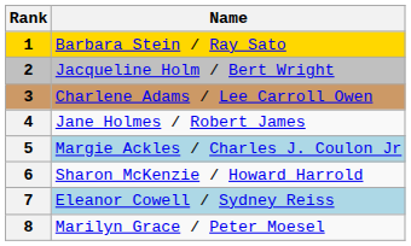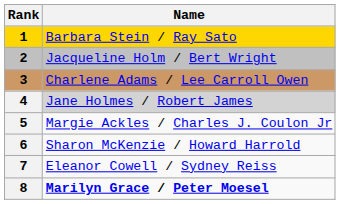Jane Holmes / Robert James | Name: no background -> lightgrey background
Margie Ackles / Charles J. Coulon Jr | Name: lightblue background -> no background
Eleanor Cowell / Sydney Reiss | Name: lightblue background -> no background
Marilyn Grace / Peter Moesel | Name: normal -> bold
